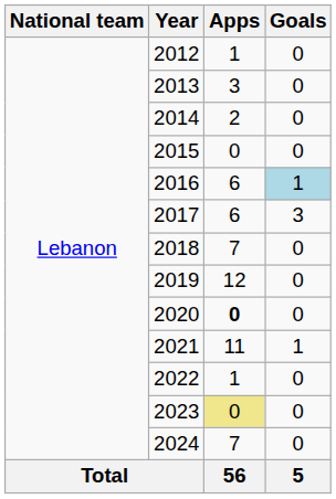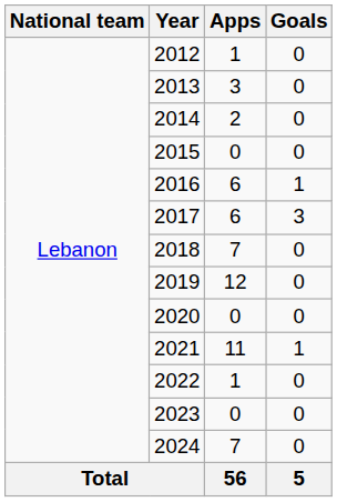2016 | Goals: lightblue background -> no background
2020 | Apps: bold -> normal
2023 | Apps: khaki background -> no background
